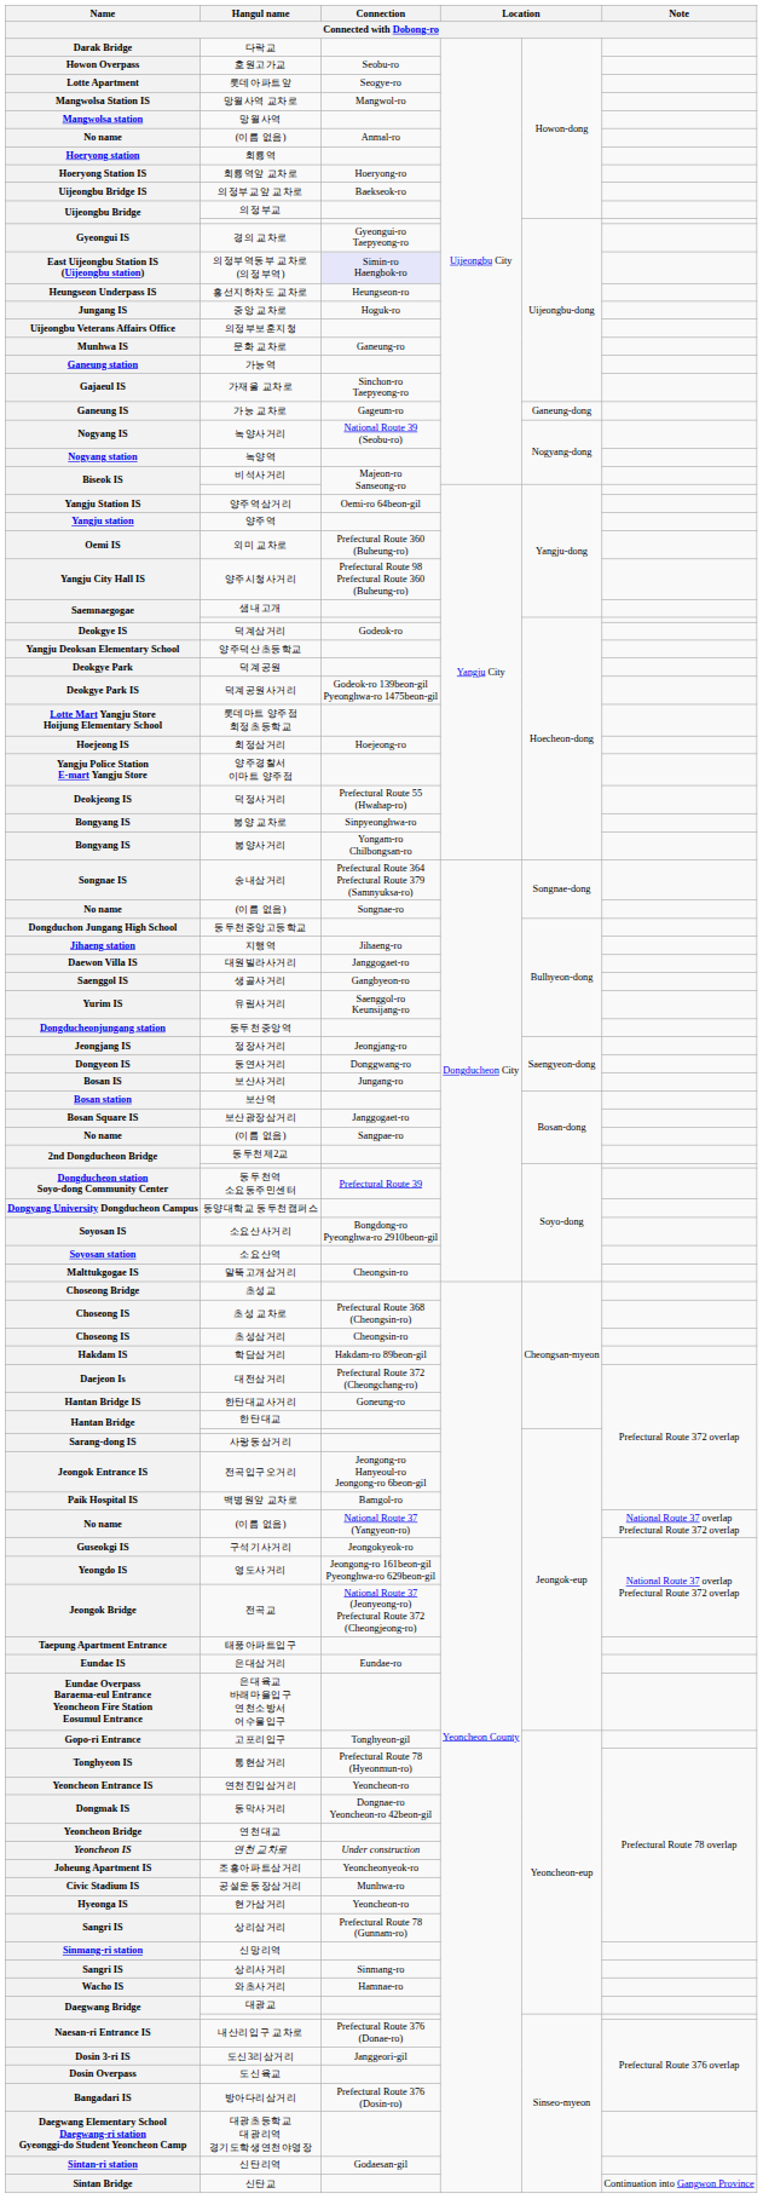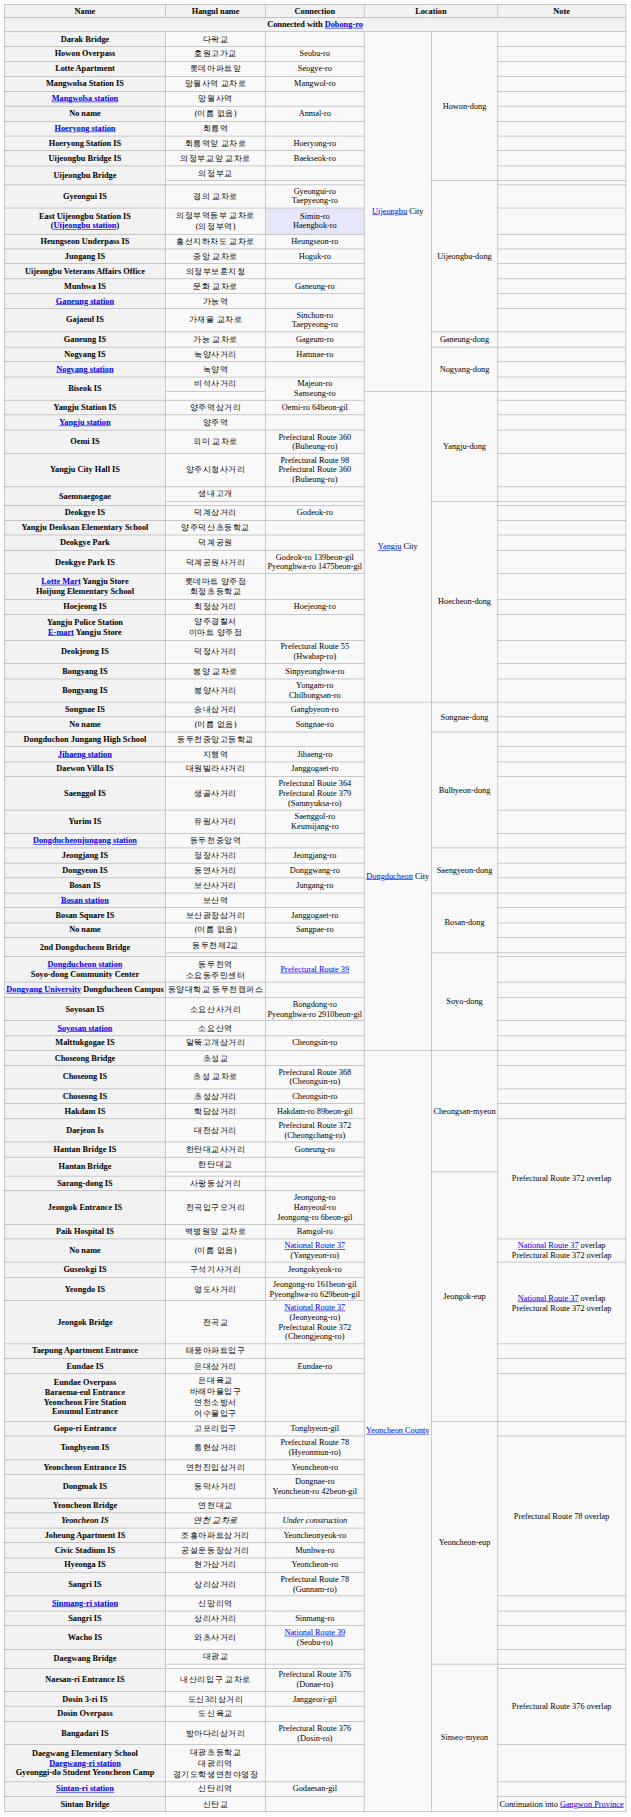녹양사거리 | Connection: National Route 39 (Seobu-ro) -> Hamnae-ro
송내삼거리 | Connection: Prefectural Route 364 Prefectural Route 379 (Samnyuksa-ro) -> Gangbyeon-ro
생골사거리 | Connection: Gangbyeon-ro -> Prefectural Route 364 Prefectural Route 379 (Samnyuksa-ro)
와초사거리 | Connection: Hamnae-ro -> National Route 39 (Seobu-ro)
